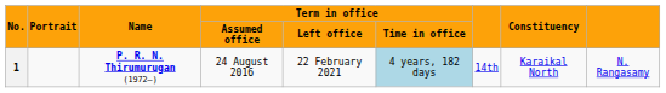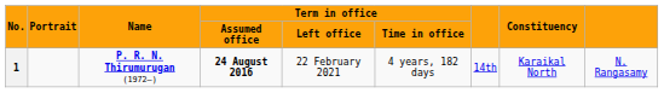1 | Term in office / Assumed office: normal -> bold
1 | Term in office / Time in office: lightblue background -> no background
